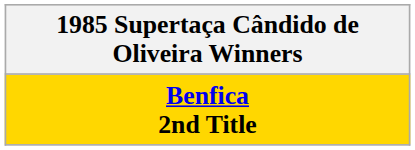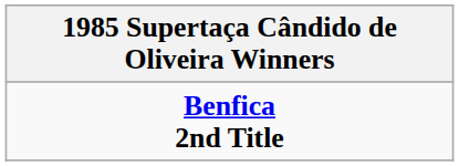row 2 | column 1: gold background -> no background
